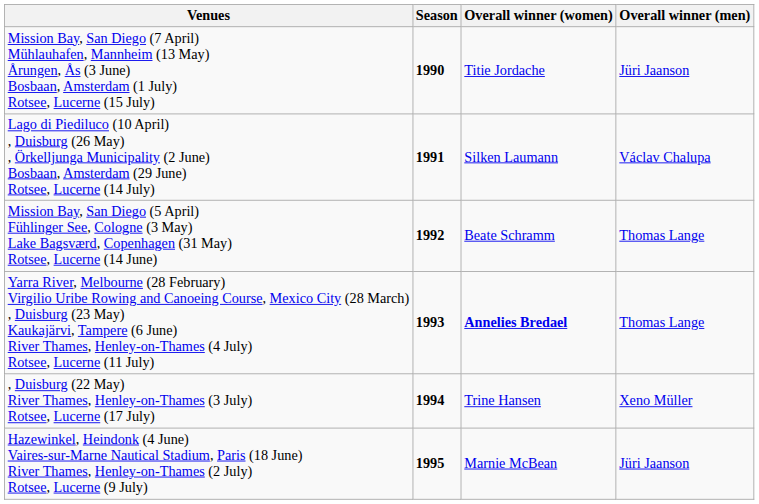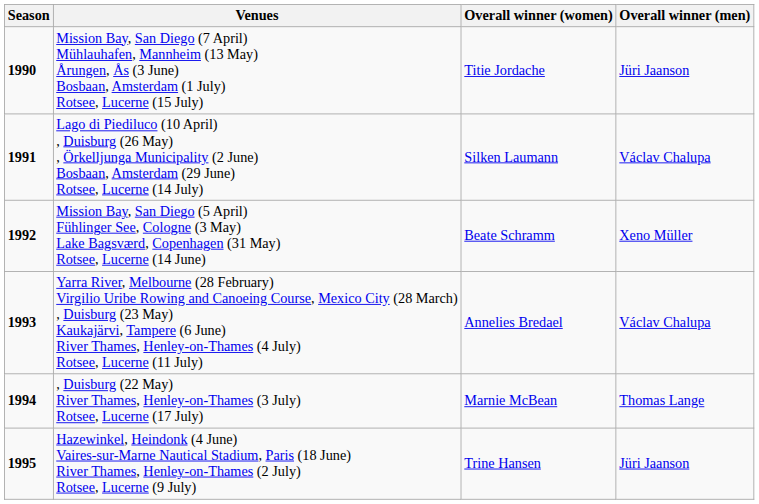columns swapped: Season <-> Venues
row 4 | Overall winner (men): Thomas Lange -> Xeno Müller
row 5 | Overall winner (women): bold -> normal
row 5 | Overall winner (men): Thomas Lange -> Václav Chalupa
row 6 | Overall winner (women): Trine Hansen -> Marnie McBean
row 6 | Overall winner (men): Xeno Müller -> Thomas Lange
row 7 | Overall winner (women): Marnie McBean -> Trine Hansen
